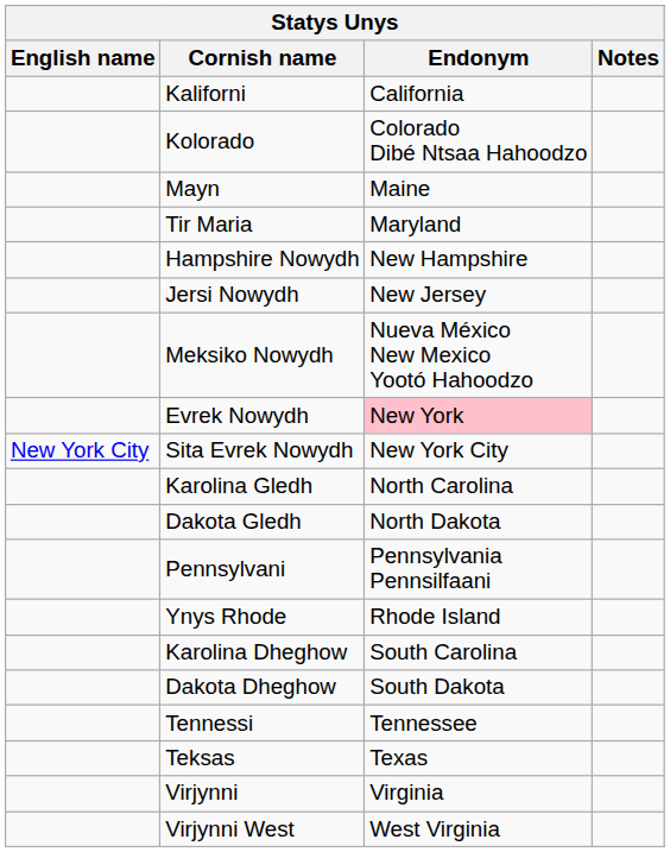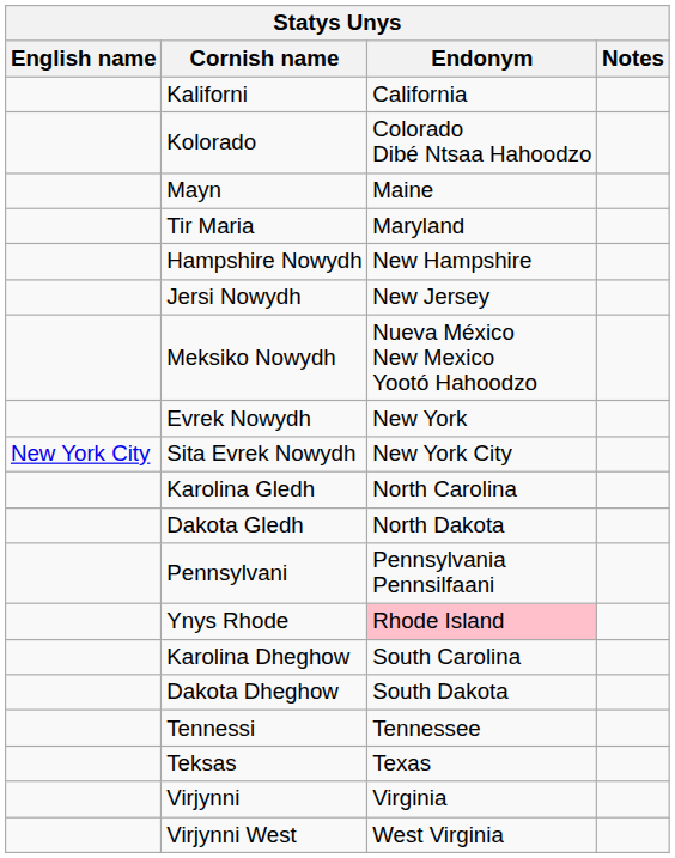Evrek Nowydh | Endonym: pink background -> no background
Ynys Rhode | Endonym: no background -> pink background
